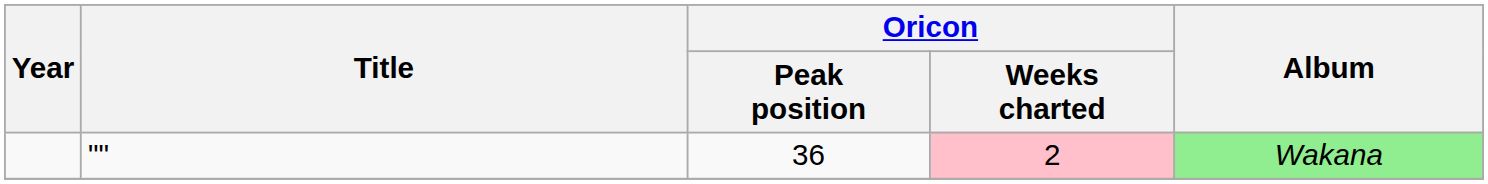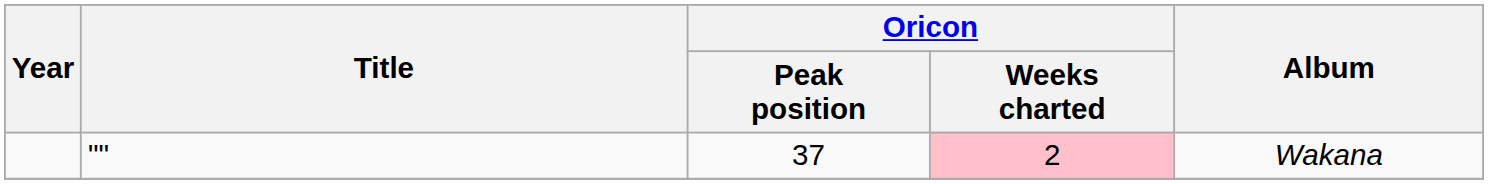row 3 | Oricon / Peak position: 36 -> 37
row 3 | Album: lightgreen background -> no background
